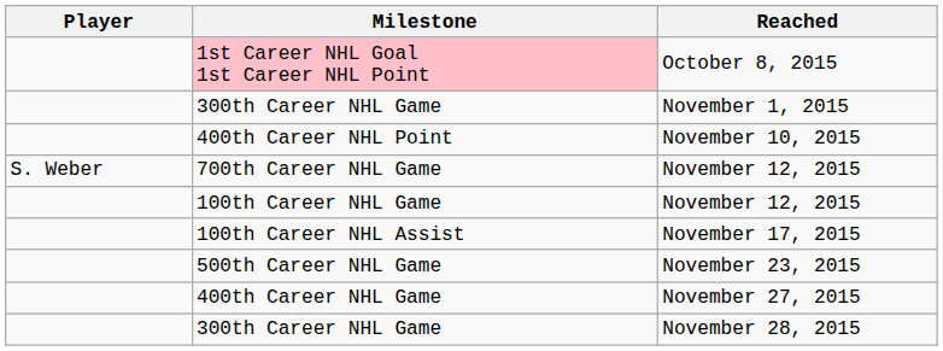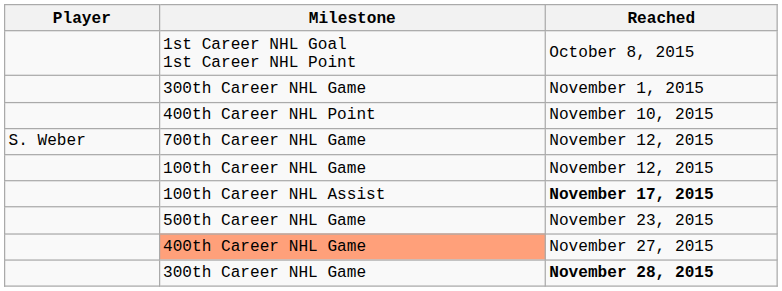row 2 | Milestone: pink background -> no background
row 7 | Reached: normal -> bold
row 9 | Milestone: no background -> lightsalmon background
row 10 | Reached: normal -> bold
